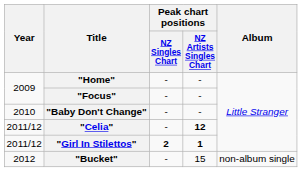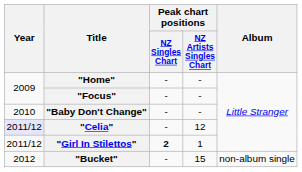"Celia" | Year: no background -> lavender background
"Celia" | Peak chart positions / NZ Artists Singles Chart: bold -> normal
"Girl In Stilettos" | Peak chart positions / NZ Artists Singles Chart: bold -> normal
